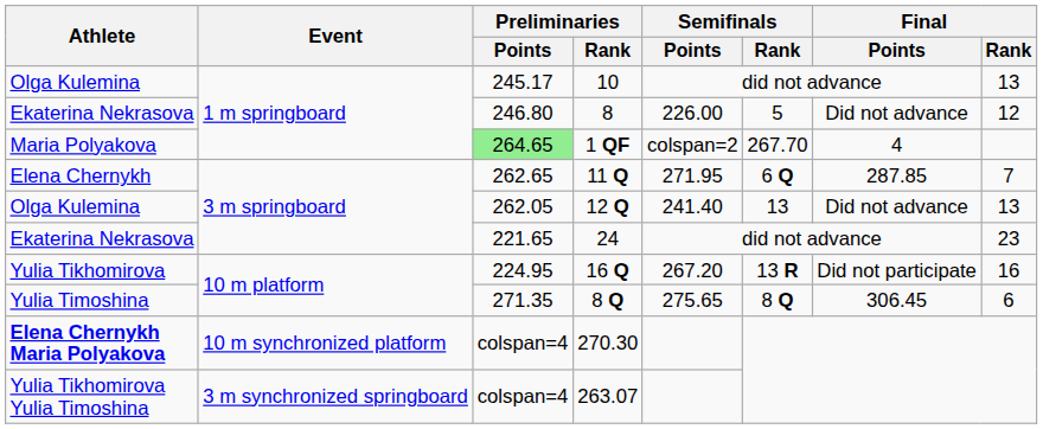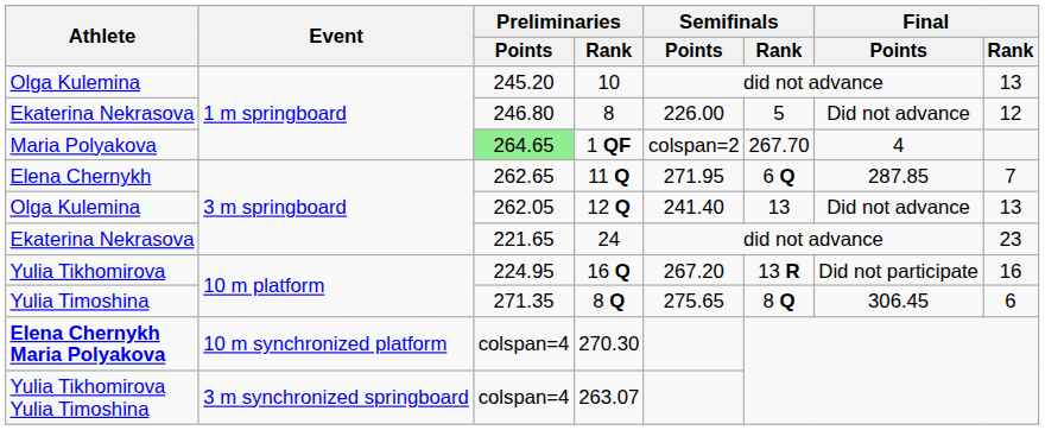10 | Preliminaries / Points: 245.17 -> 245.20
